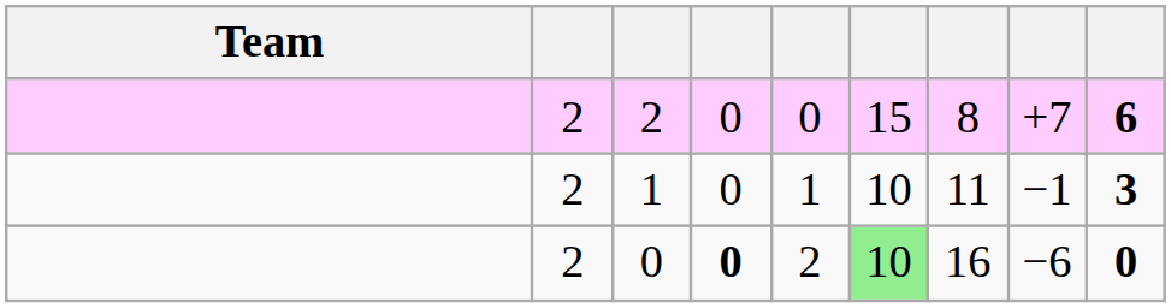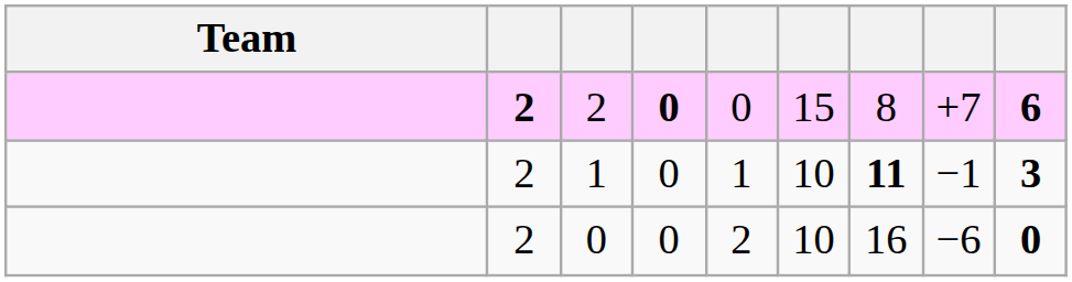row 2 | column 2: normal -> bold
row 2 | column 4: normal -> bold
row 3 | column 7: normal -> bold
row 4 | column 4: bold -> normal
row 4 | column 6: lightgreen background -> no background
